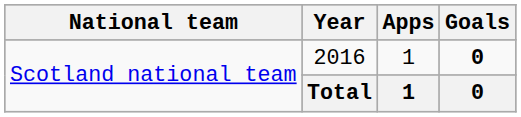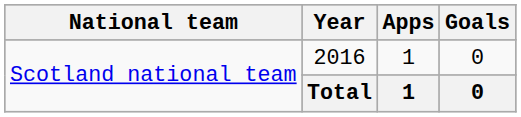Scotland national team / 2016 | Goals: bold -> normal
